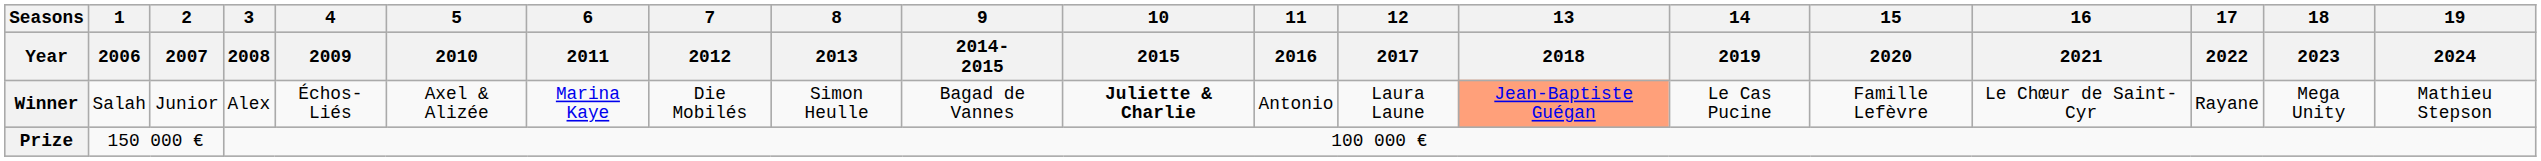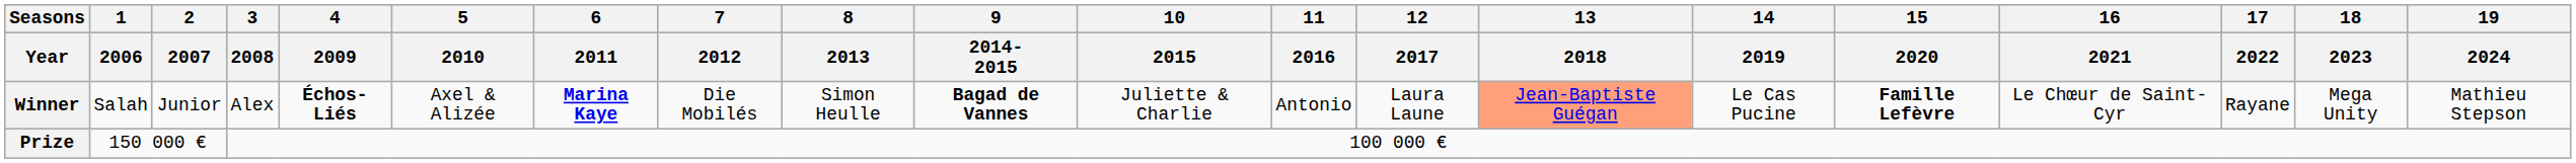Winner | 4 / 2009: normal -> bold
Winner | 6 / 2011: normal -> bold
Winner | 9 / 2014- 2015: normal -> bold
Winner | 10 / 2015: bold -> normal
Winner | 15 / 2020: normal -> bold
